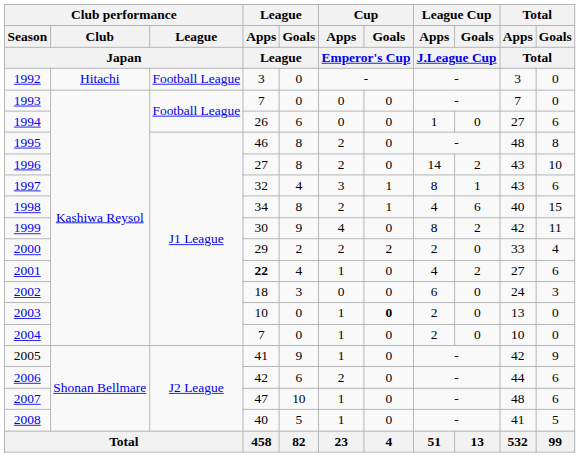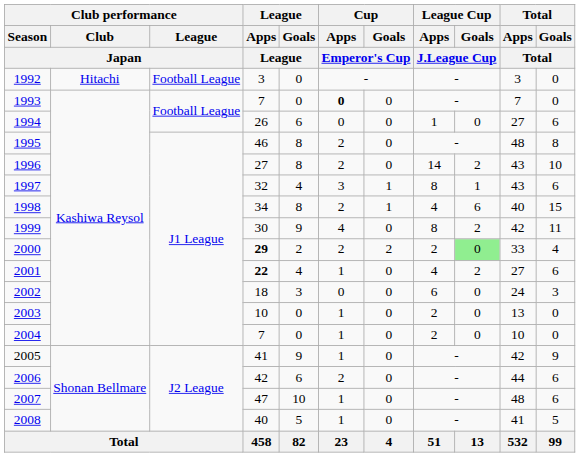1993 | Cup / Apps / Emperor's Cup: normal -> bold
2000 | League / Apps / League: normal -> bold
2000 | League Cup / Goals / J.League Cup: no background -> lightgreen background
2003 | Cup / Goals / Emperor's Cup: bold -> normal
